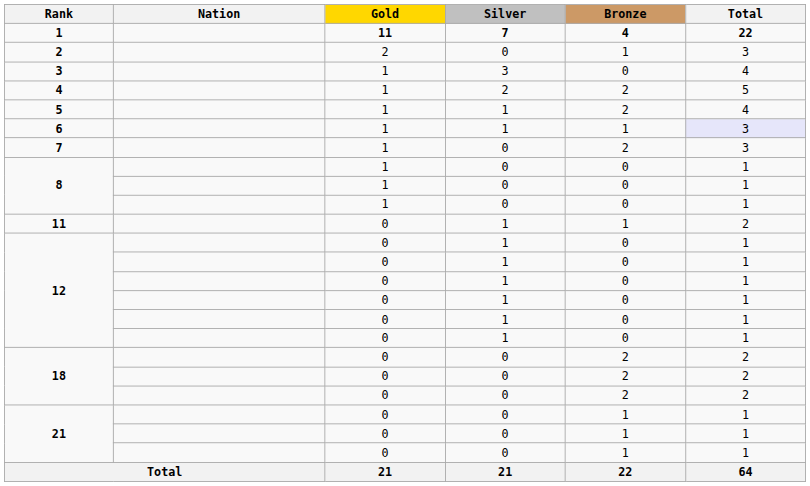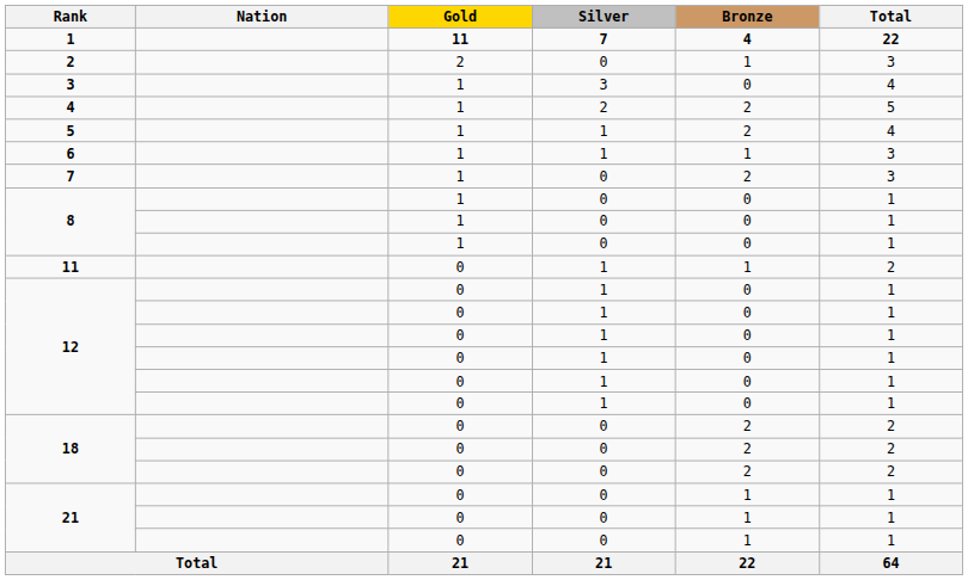6 | Total: lavender background -> no background
